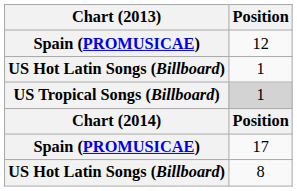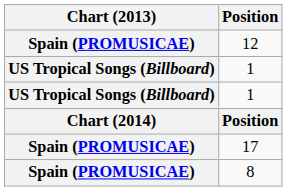row 3 | Chart (2013): US Hot Latin Songs (Billboard) -> US Tropical Songs (Billboard)
row 4 | Position: lightgrey background -> no background
row 7 | Chart (2013): US Hot Latin Songs (Billboard) -> Spain (PROMUSICAE)
